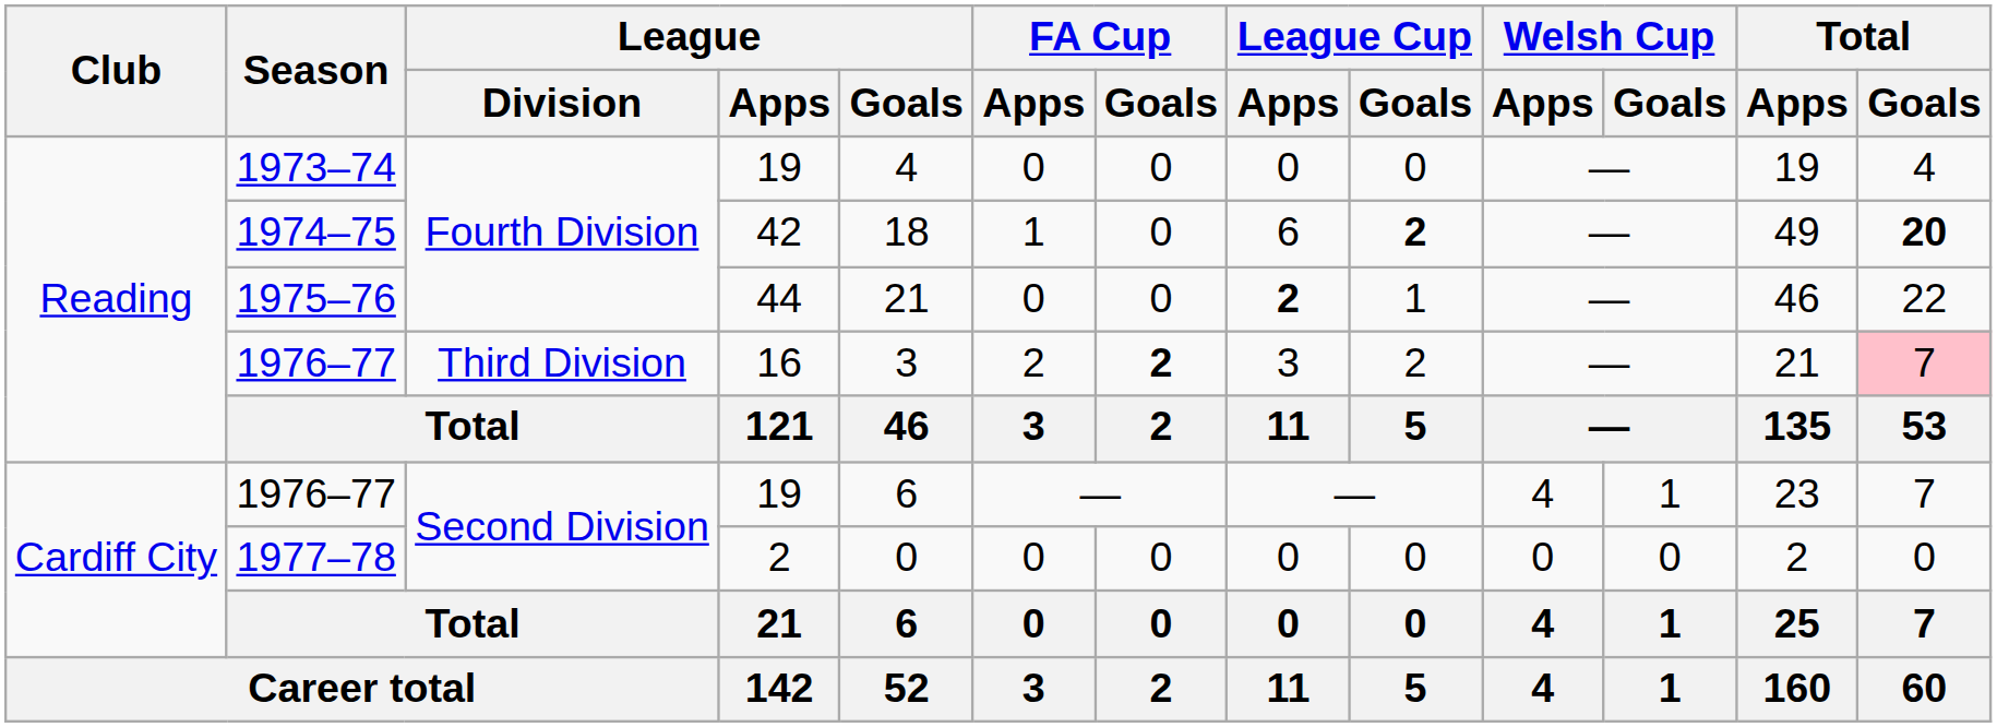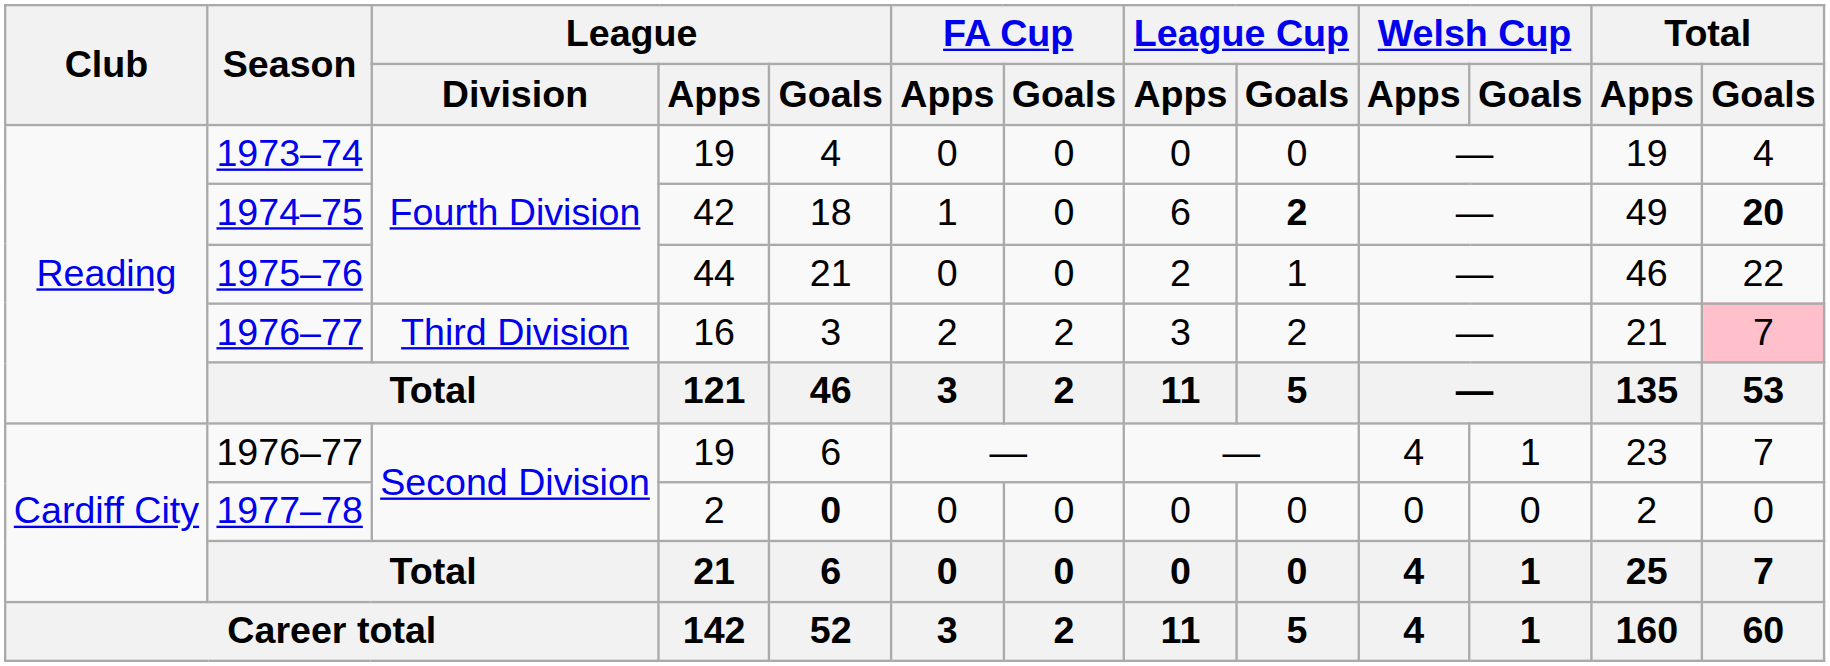1975–76 | League Cup / Apps: bold -> normal
1976–77 / 16 | FA Cup / Goals: bold -> normal
1977–78 | League / Goals: normal -> bold
